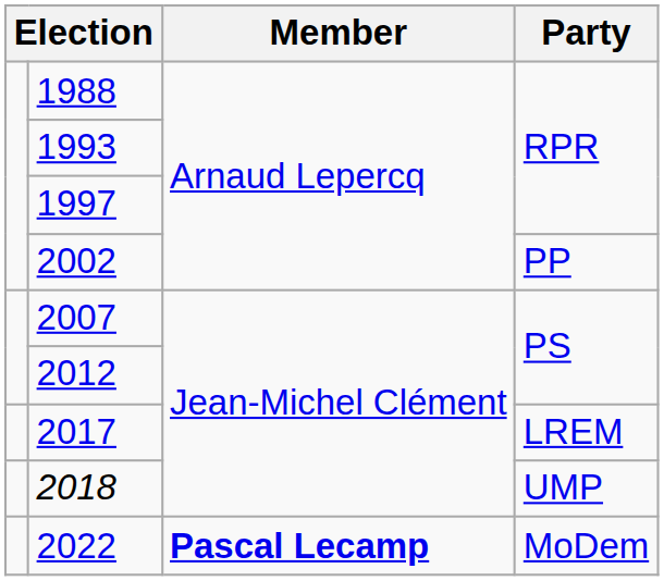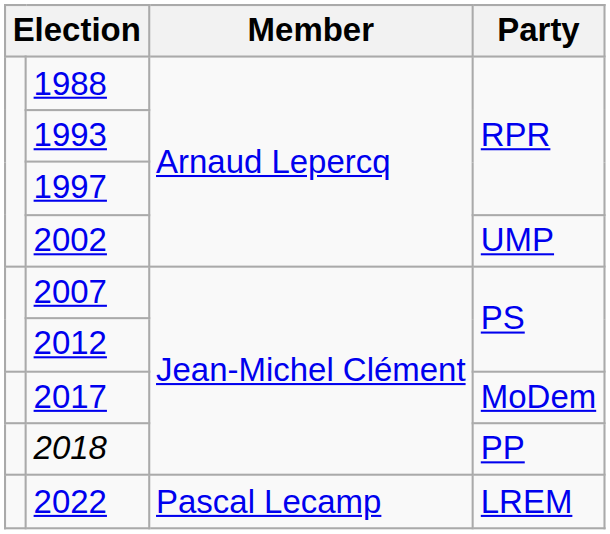2002 | Party: PP -> UMP
2017 | Party: LREM -> MoDem
2018 | Party: UMP -> PP
2022 | Member: bold -> normal
2022 | Party: MoDem -> LREM
